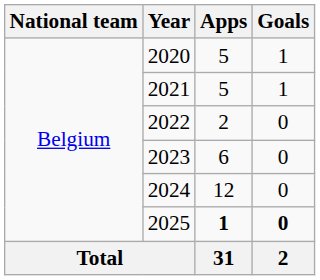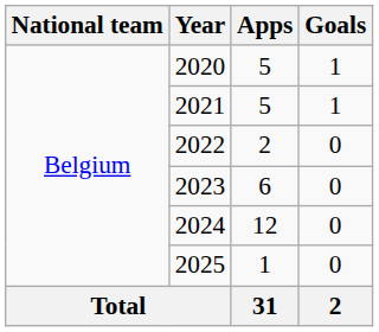2025 | Apps: bold -> normal
2025 | Goals: bold -> normal
